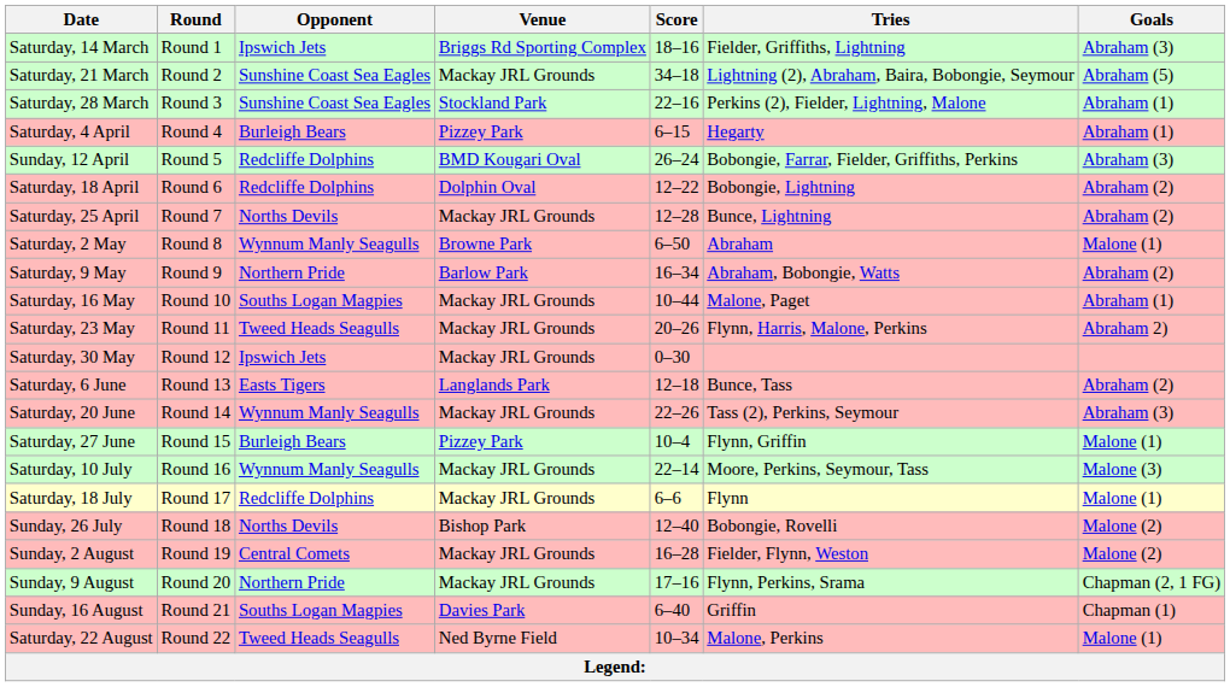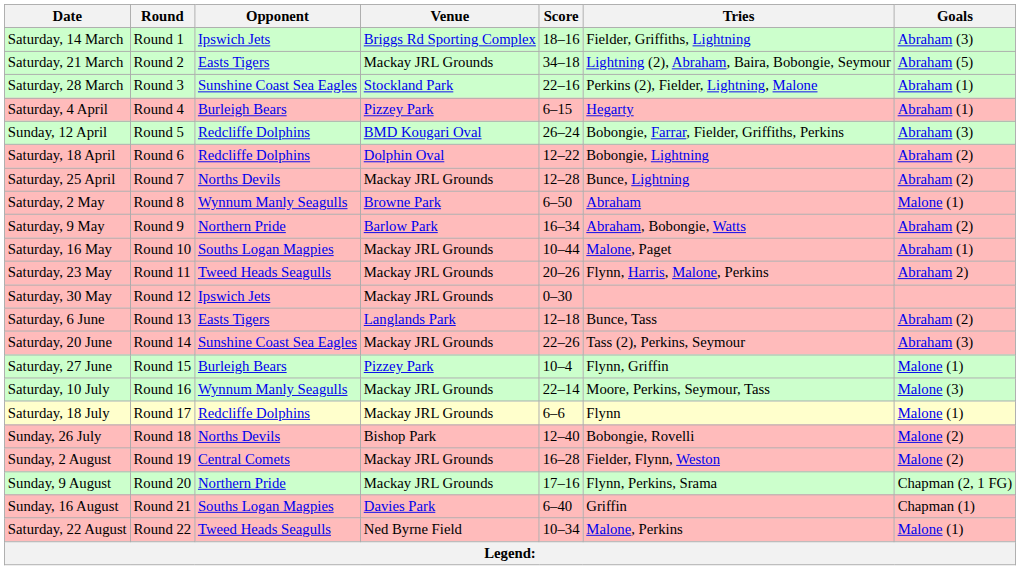Saturday, 21 March | Opponent: Sunshine Coast Sea Eagles -> Easts Tigers
Saturday, 20 June | Opponent: Wynnum Manly Seagulls -> Sunshine Coast Sea Eagles
